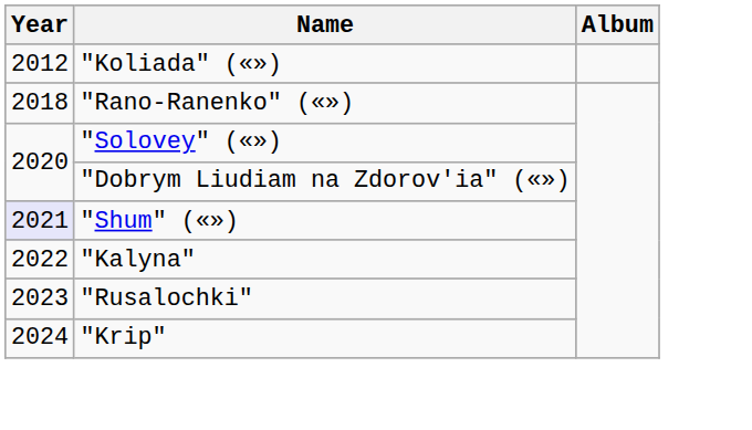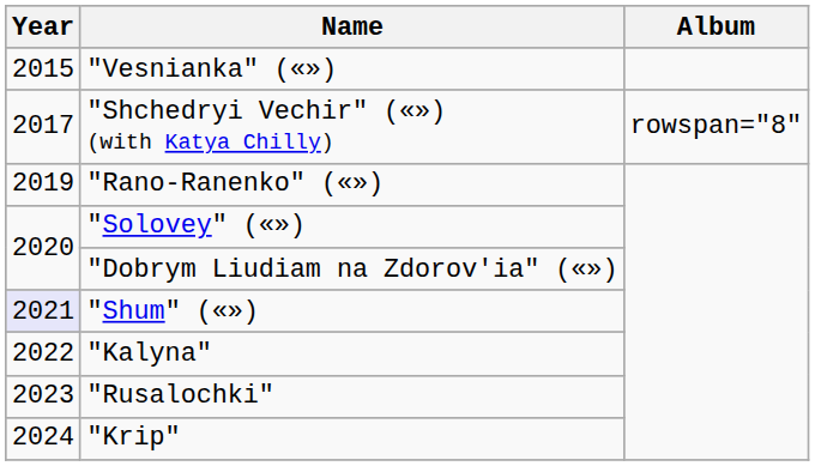- row: 2012 | "Koliada" («»)
+ row: 2015 | "Vesnianka" («»)
+ row: 2017 | "Shchedryi Vechir" («») (with Katya Chilly) | rowspan="8"
"Rano-Ranenko" («») | Year: 2018 -> 2019
